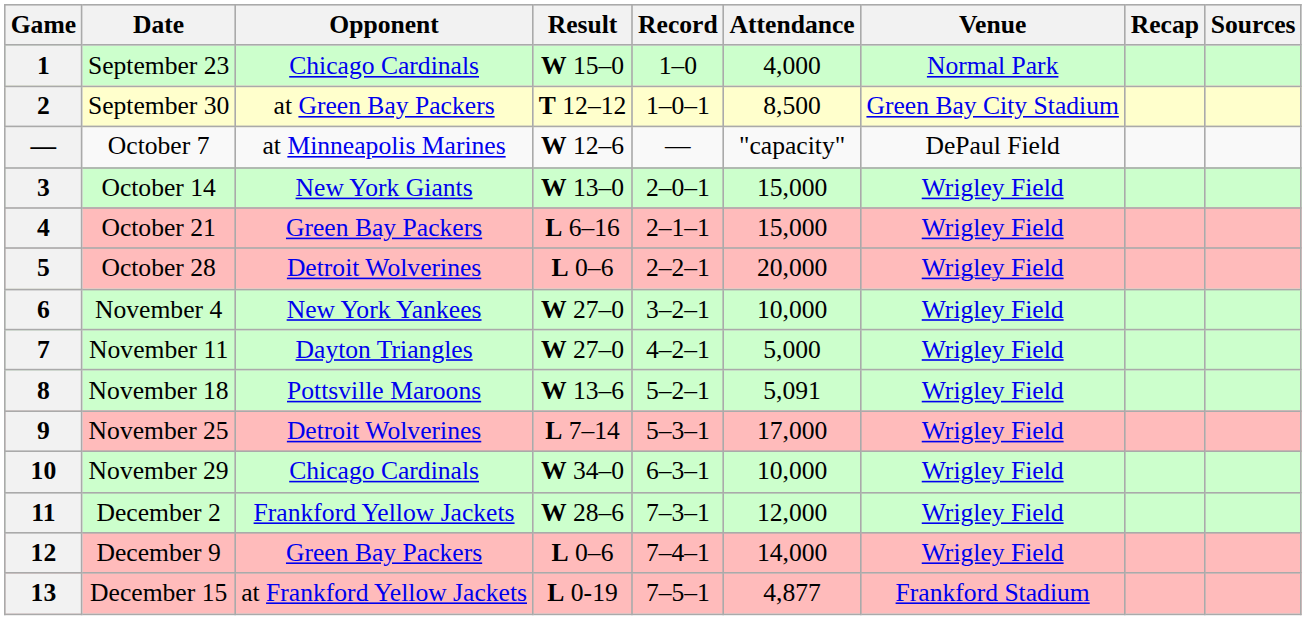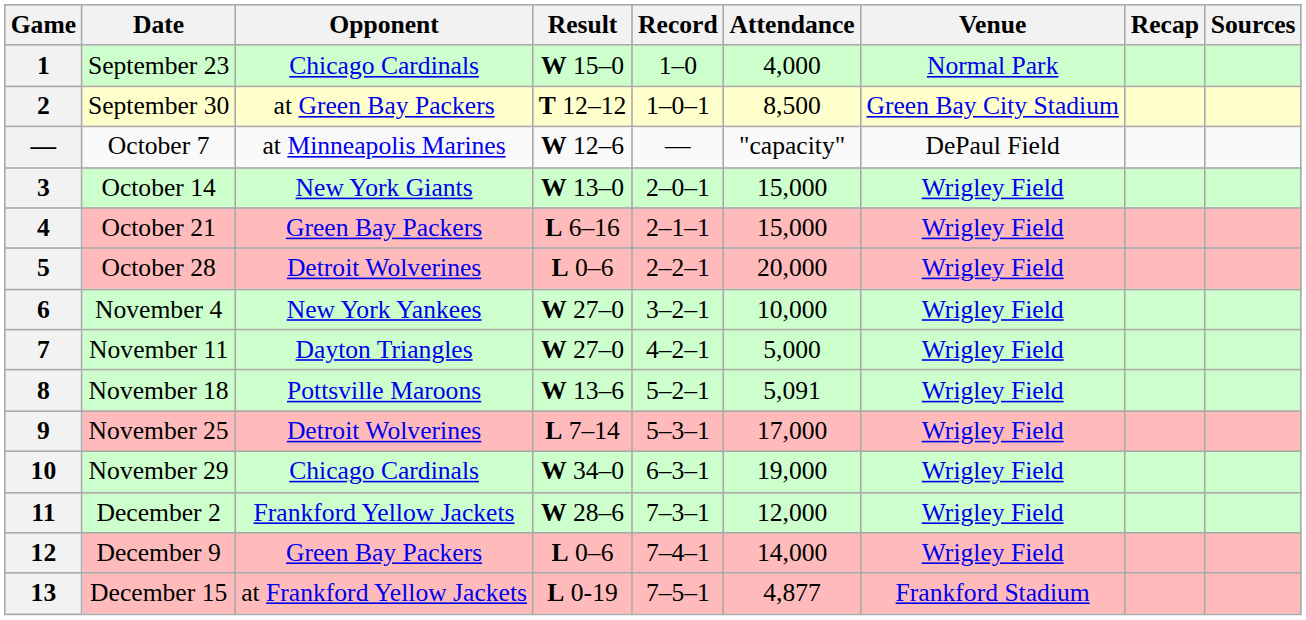November 29 | Attendance: 10,000 -> 19,000
